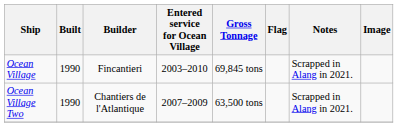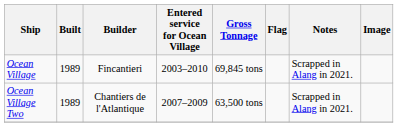Ocean Village | Built: 1990 -> 1989
Ocean Village Two | Built: 1990 -> 1989
